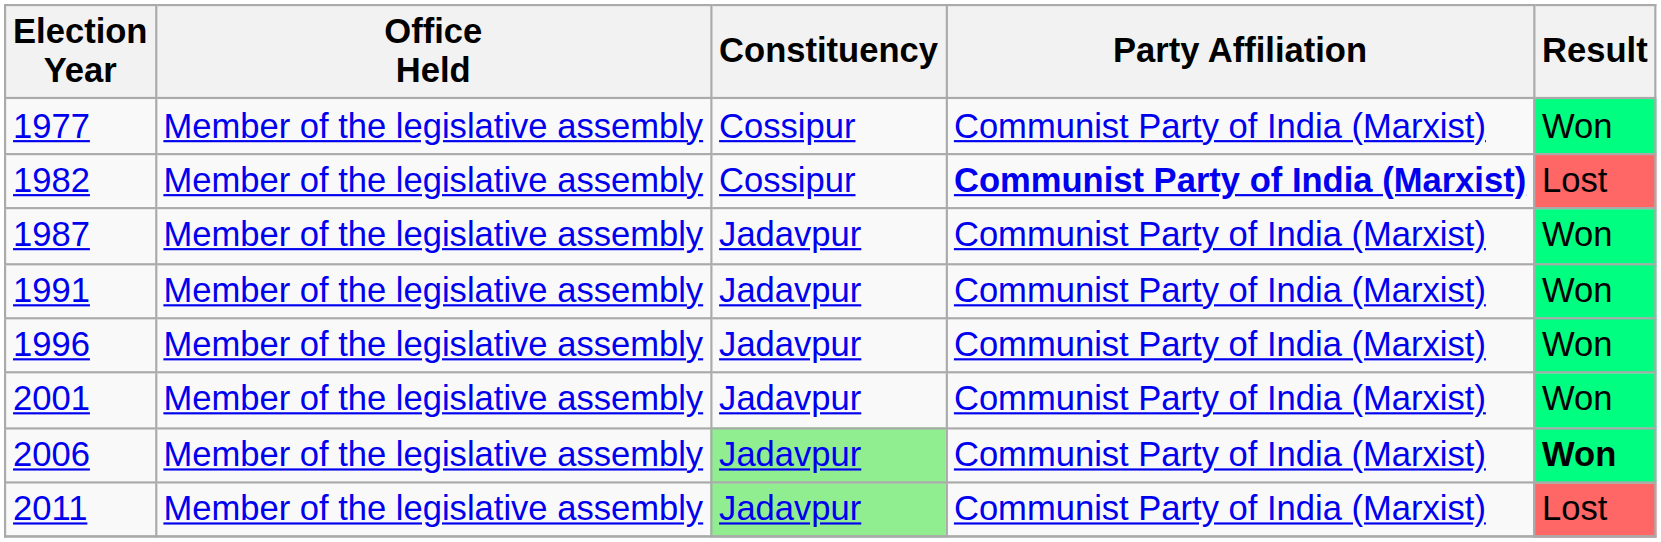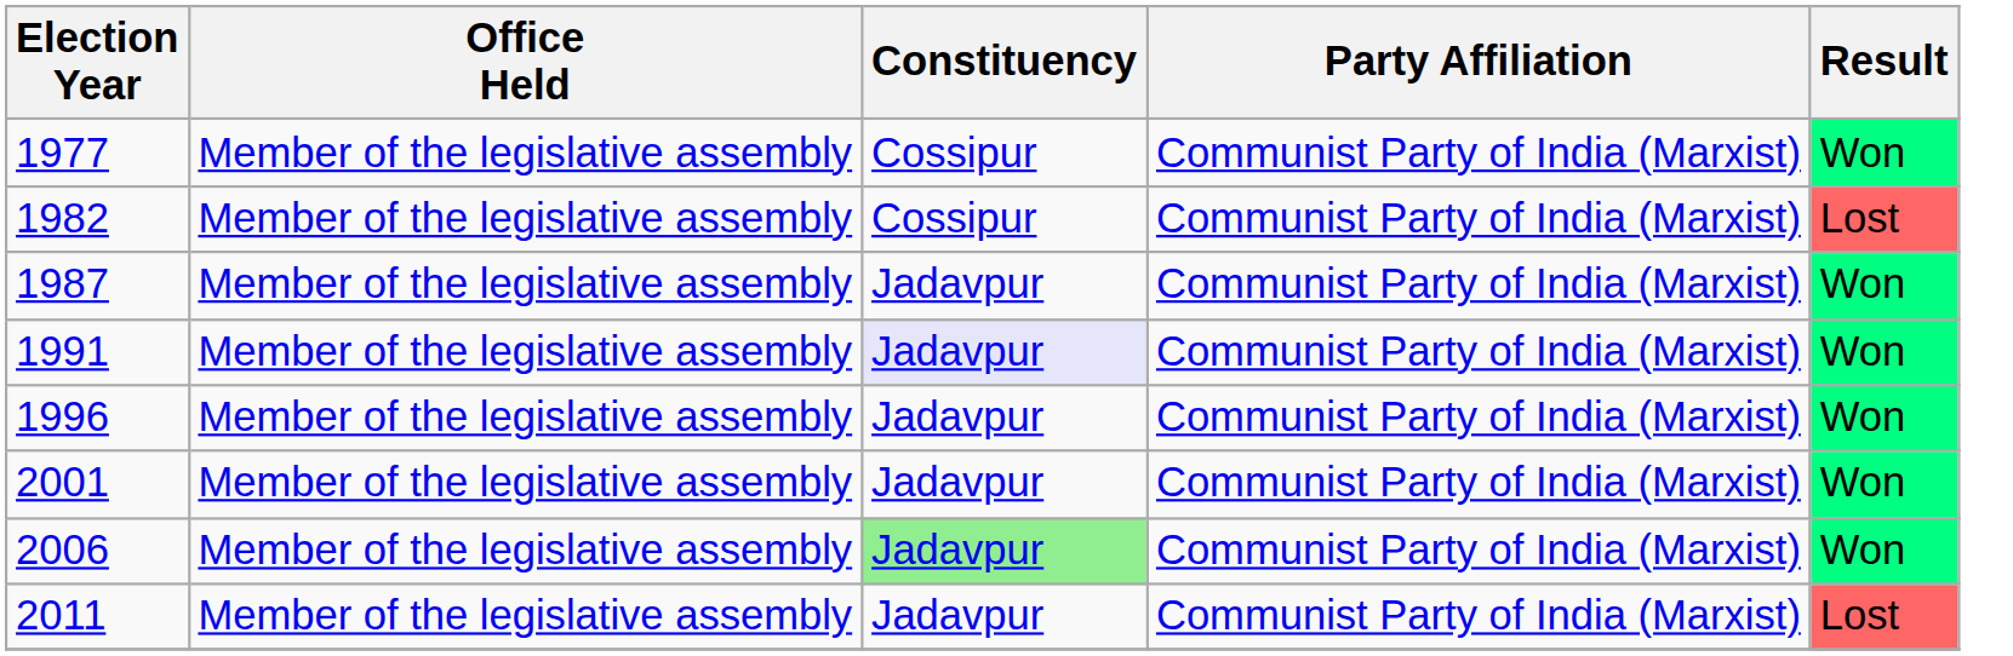1982 | Party Affiliation: bold -> normal
1991 | Constituency: no background -> lavender background
2006 | Result: bold -> normal
2011 | Constituency: lightgreen background -> no background
